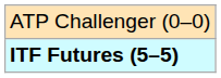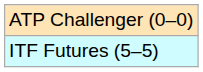row 2 | column 1: bold -> normal
